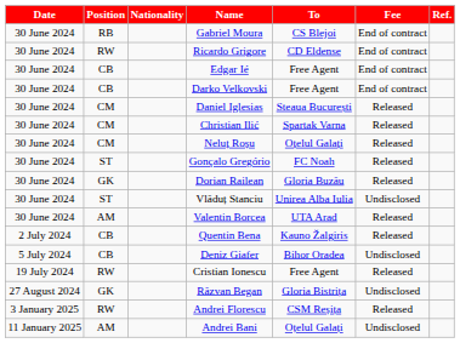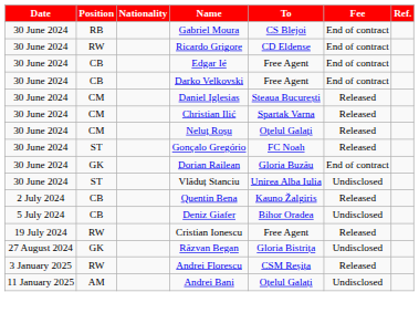Dorian Railean | Fee: Released -> End of contract
- row: 30 June 2024 | AM | Valentin Borcea | UTA Arad | Released
